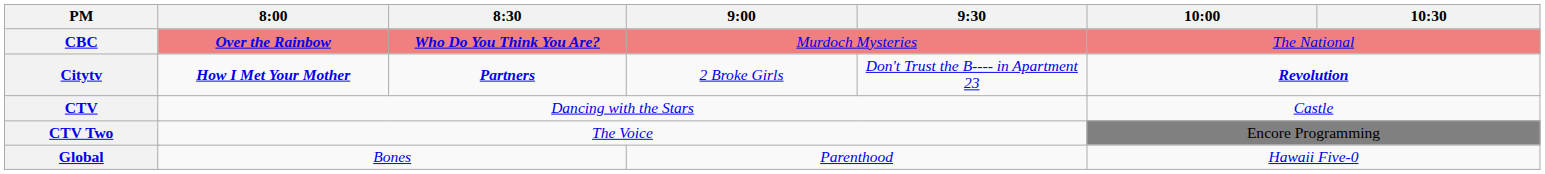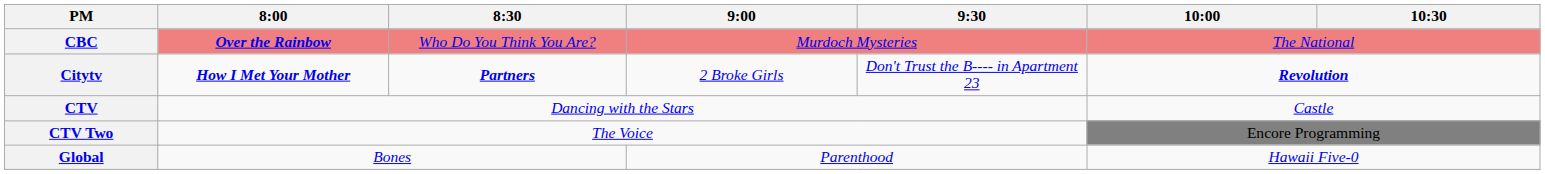CBC | 8:30: bold -> normal
